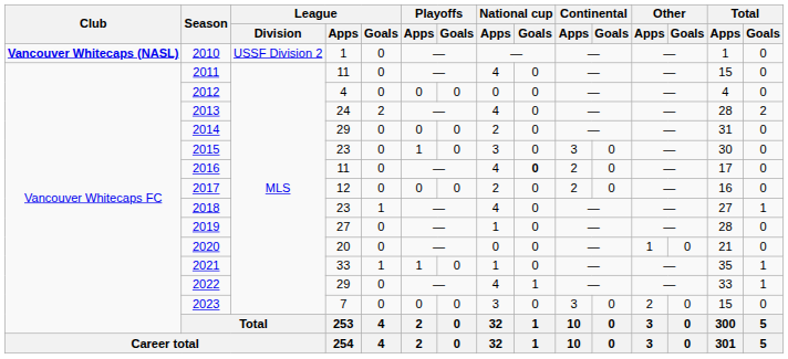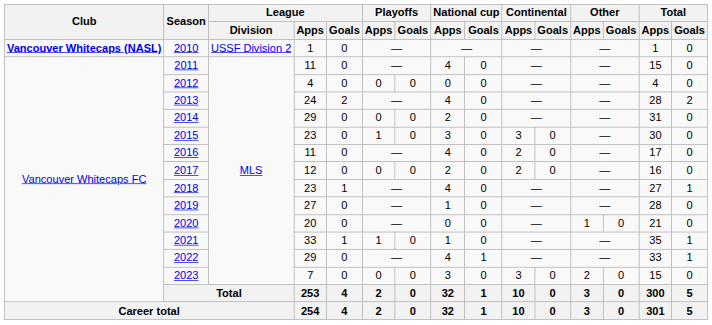2016 | National cup / Goals: bold -> normal
